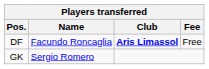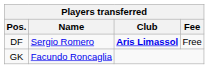DF | Name: Facundo Roncaglia -> Sergio Romero
GK | Name: Sergio Romero -> Facundo Roncaglia
